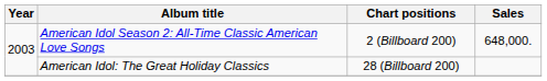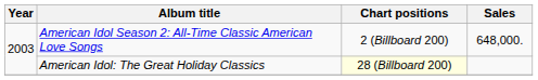American Idol: The Great Holiday Classics | Chart positions: no background -> lightyellow background
